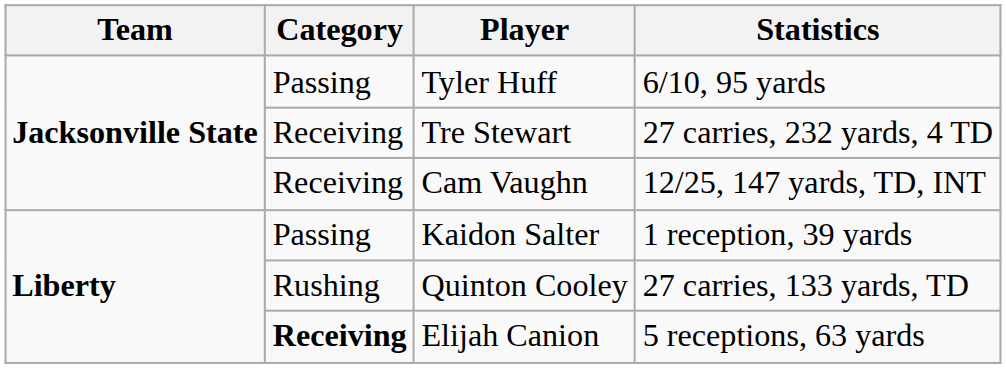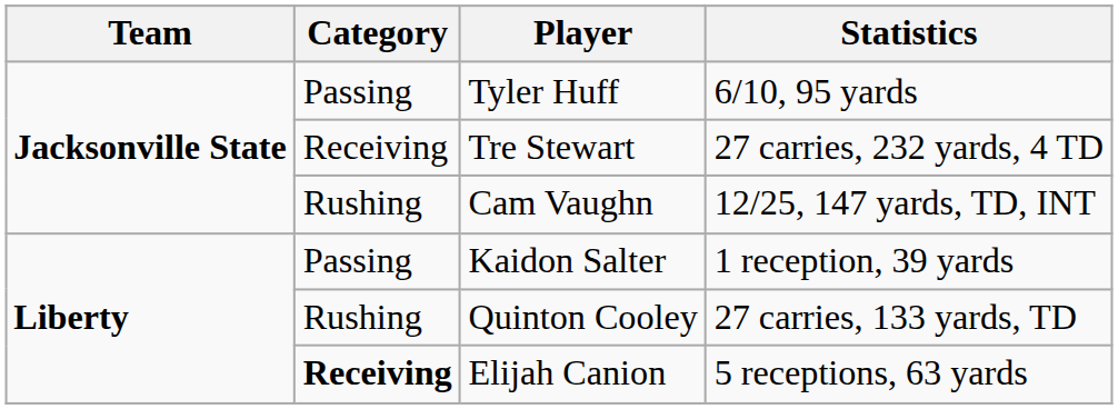Cam Vaughn | Category: Receiving -> Rushing
